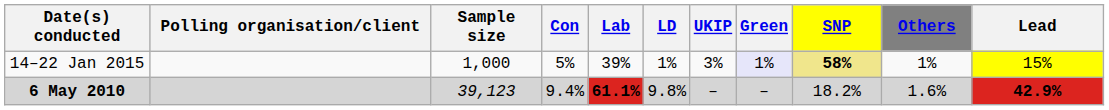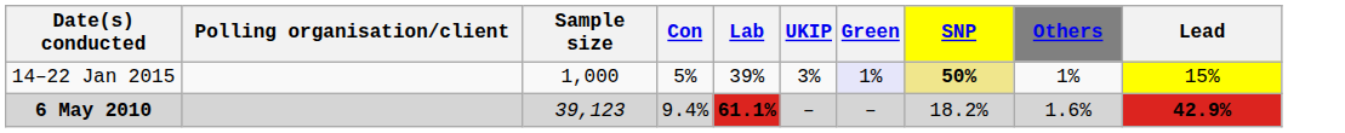- column: LD | 1% | 9.8%
14–22 Jan 2015 | SNP: 58% -> 50%
